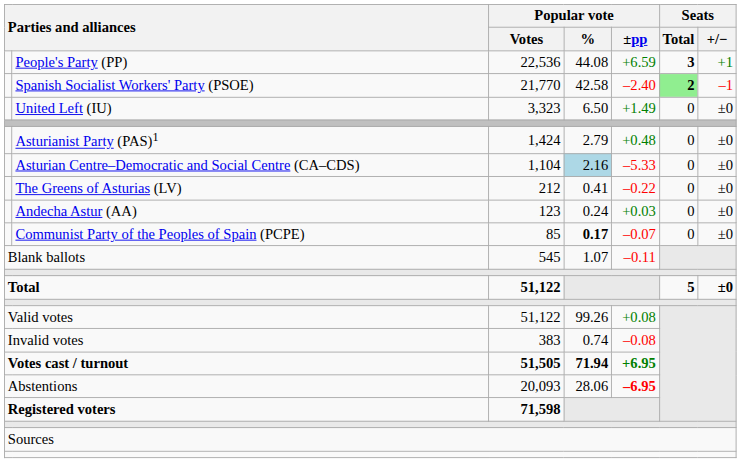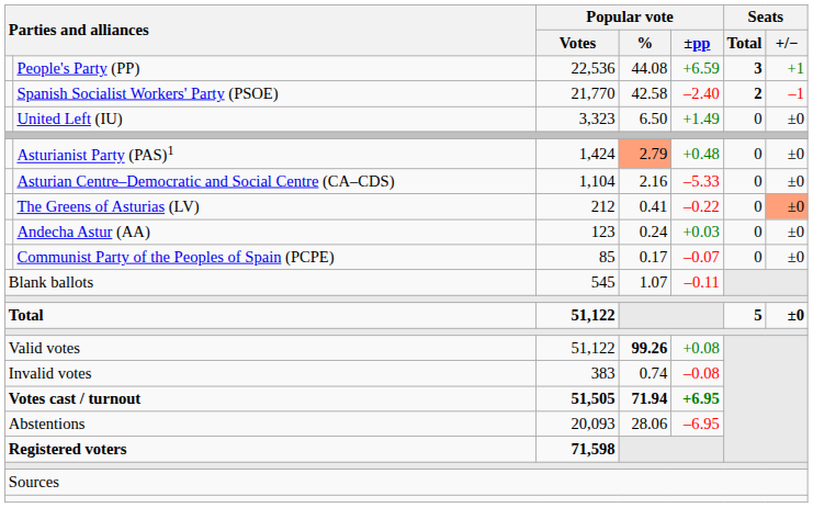Spanish Socialist Workers' Party (PSOE) | Seats / Total: lightgreen background -> no background
Asturianist Party (PAS)1 | Popular vote / %: no background -> lightsalmon background
Asturian Centre–Democratic and Social Centre (CA–CDS) | Popular vote / %: lightblue background -> no background
The Greens of Asturias (LV) | Seats / +/−: no background -> lightsalmon background
Communist Party of the Peoples of Spain (PCPE) | Popular vote / %: bold -> normal
Valid votes | Popular vote / %: normal -> bold
Abstentions | Popular vote / ±pp: bold -> normal
